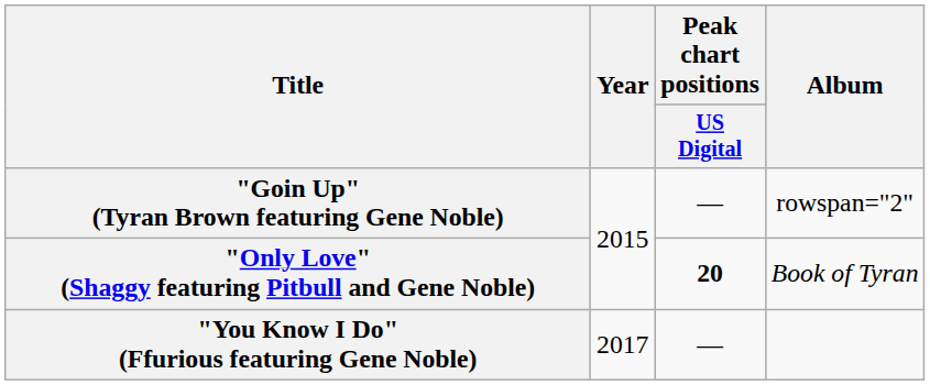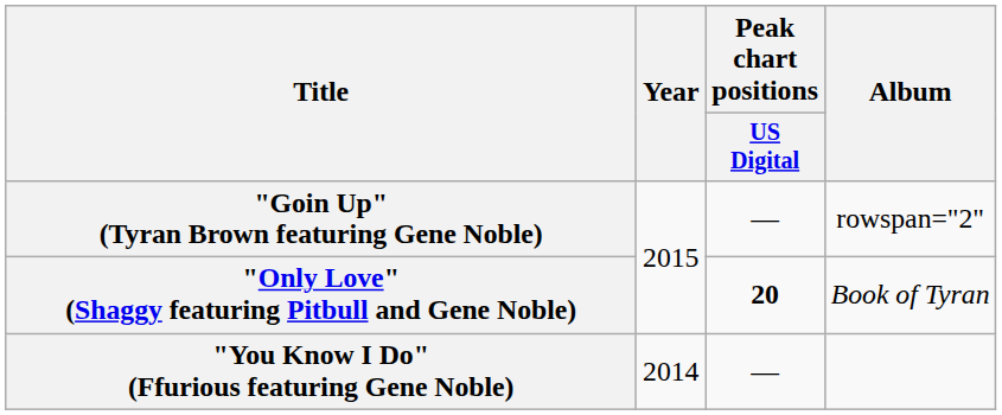"You Know I Do" (Ffurious featuring Gene Noble) | Year: 2017 -> 2014
